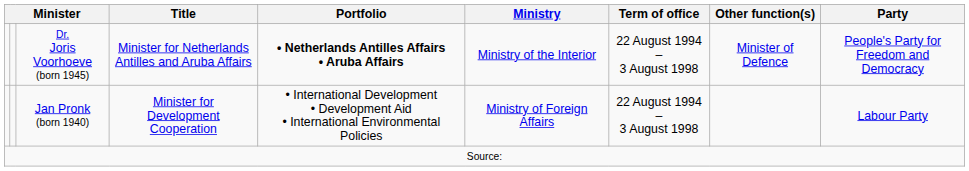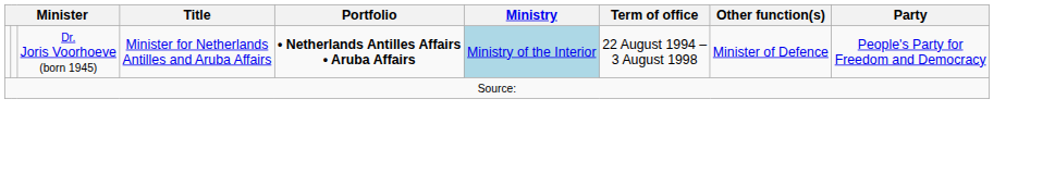Dr. Joris Voorhoeve (born 1945) | Ministry: no background -> lightblue background
- row: Jan Pronk (born 1940) | Minister for Development Cooperation | • International Development • Development Aid • International Environmental Policies | Ministry of Foreign Affairs | 22 August 1994 – 3 August 1998 | Labour Party
